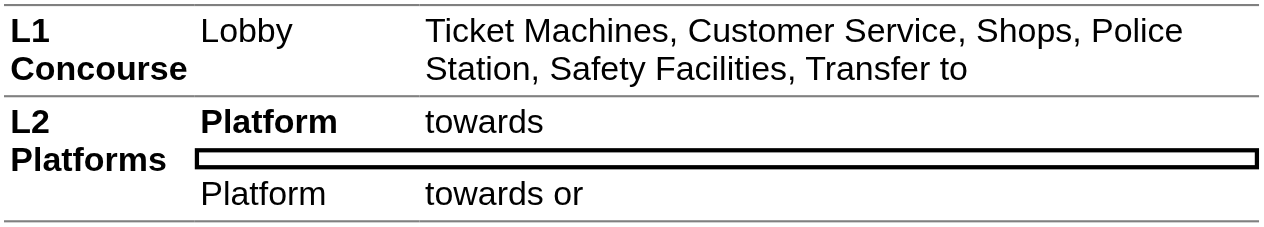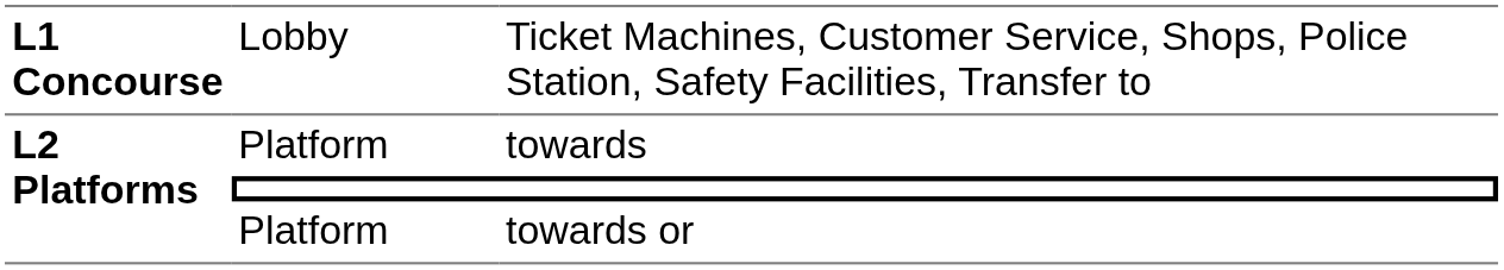towards | column 2: bold -> normal
